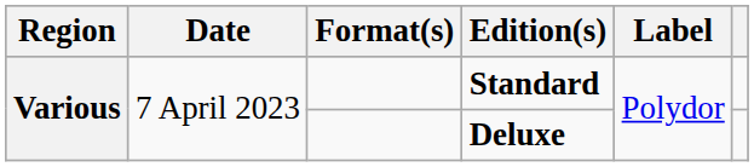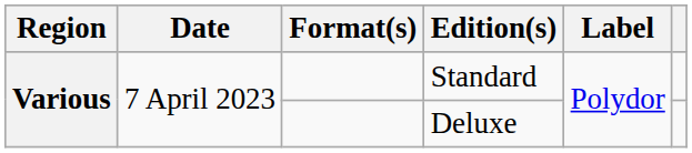Standard | Edition(s): bold -> normal
Deluxe | Edition(s): bold -> normal
